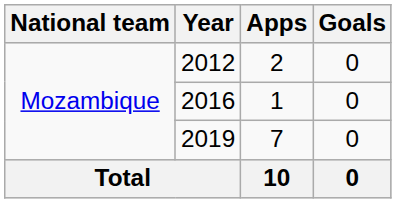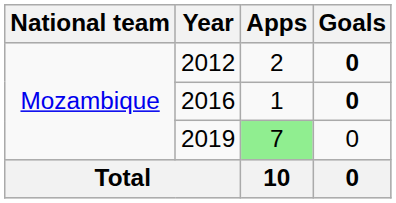2012 | Goals: normal -> bold
2016 | Goals: normal -> bold
2019 | Apps: no background -> lightgreen background
